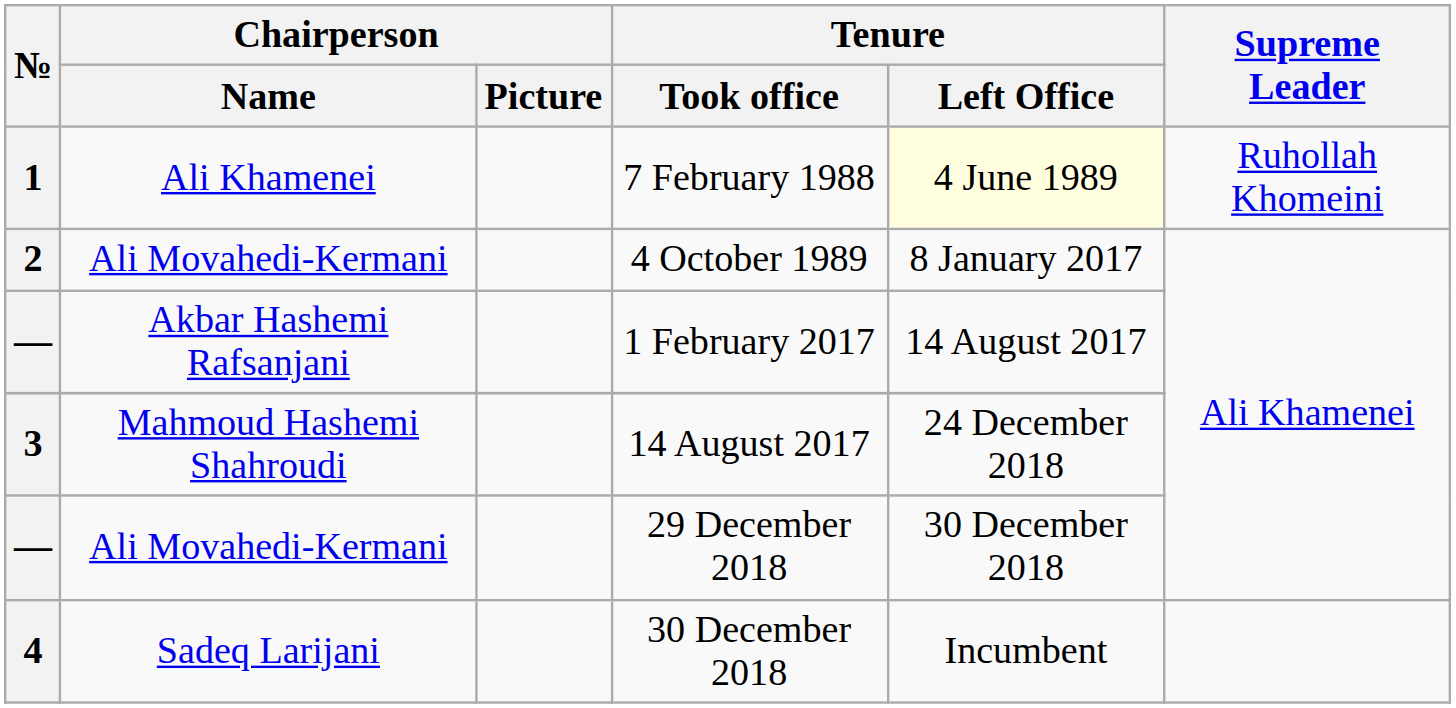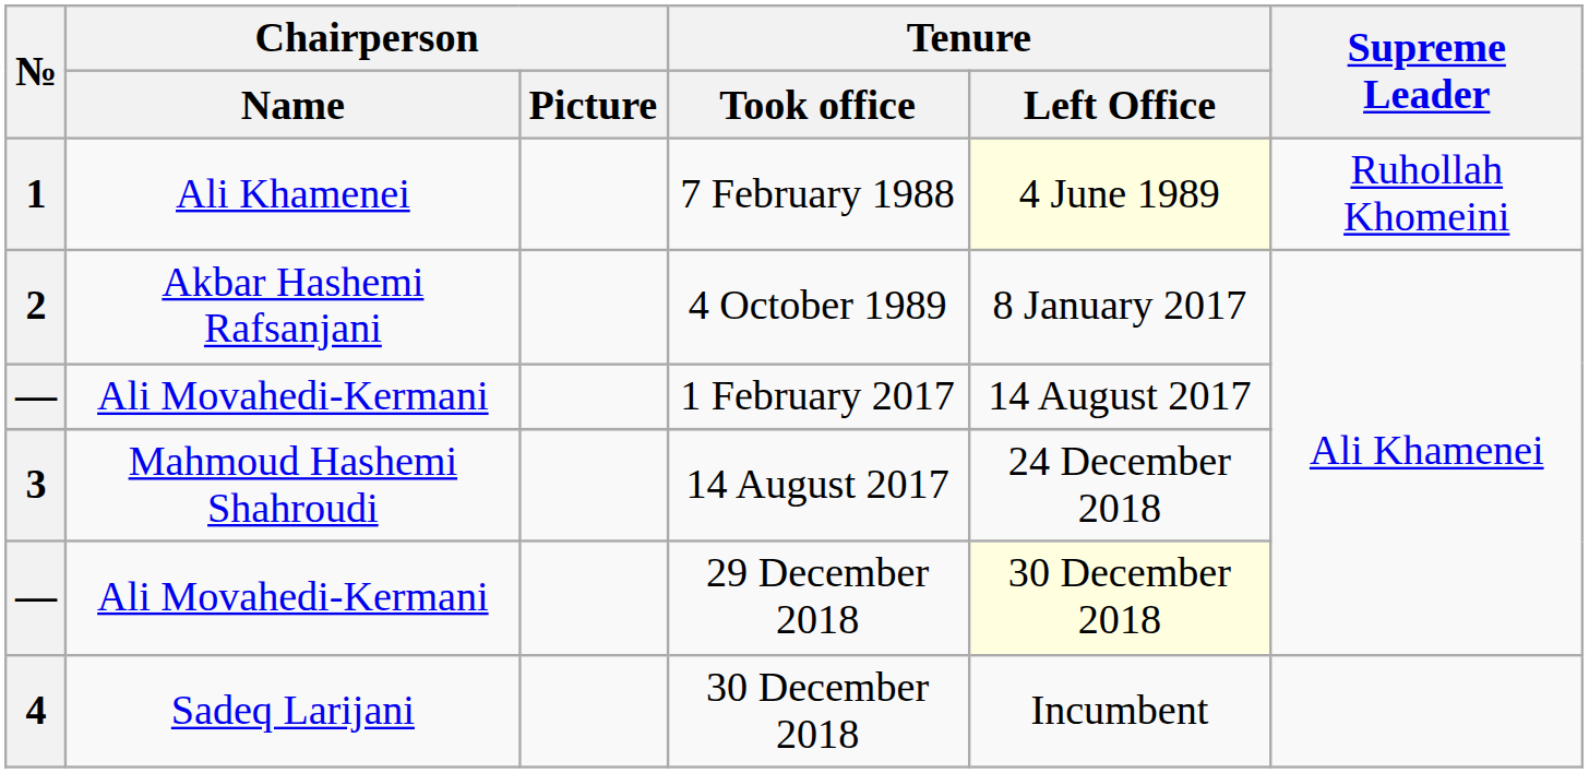4 October 1989 | Chairperson / Name: Ali Movahedi-Kermani -> Akbar Hashemi Rafsanjani
1 February 2017 | Chairperson / Name: Akbar Hashemi Rafsanjani -> Ali Movahedi-Kermani
29 December 2018 | Tenure / Left Office: no background -> lightyellow background
